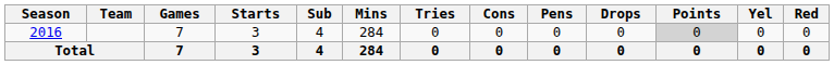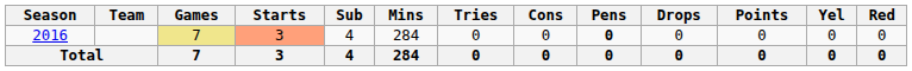2016 | Games: no background -> khaki background
2016 | Starts: no background -> lightsalmon background
2016 | Pens: normal -> bold
2016 | Points: lightgrey background -> no background
